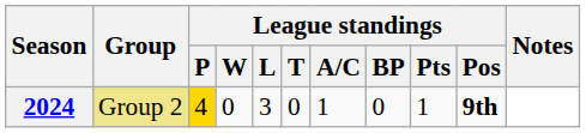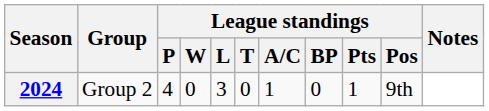2024 | Group: khaki background -> no background
2024 | League standings / P: gold background -> no background
2024 | League standings / Pos: bold -> normal
